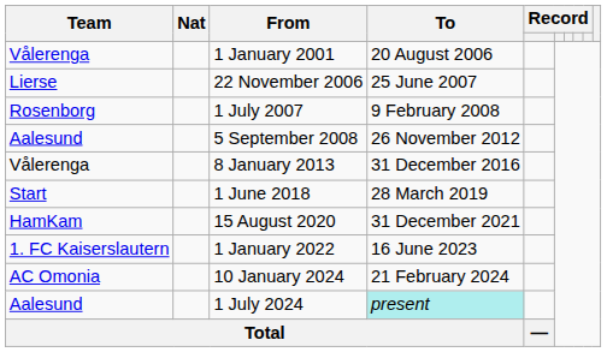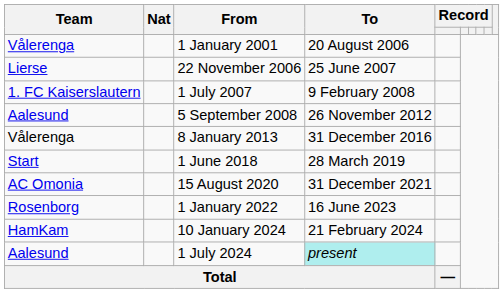1 July 2007 | Team: Rosenborg -> 1. FC Kaiserslautern
15 August 2020 | Team: HamKam -> AC Omonia
1 January 2022 | Team: 1. FC Kaiserslautern -> Rosenborg
10 January 2024 | Team: AC Omonia -> HamKam
